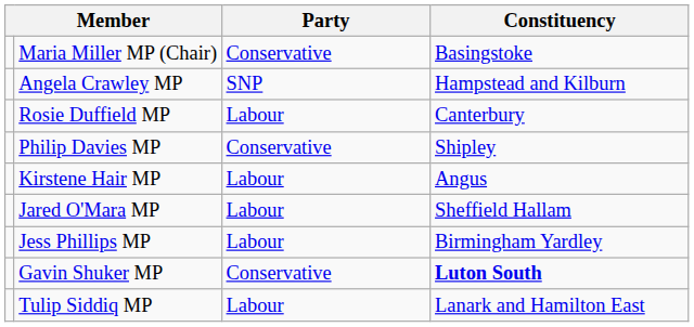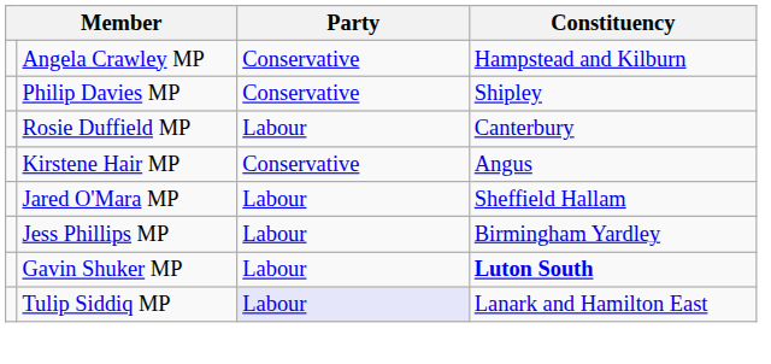- row: Maria Miller MP (Chair) | Conservative | Basingstoke
Angela Crawley MP | Party: SNP -> Conservative
rows swapped: Philip Davies MP <-> Rosie Duffield MP
Kirstene Hair MP | Party: Labour -> Conservative
Gavin Shuker MP | Party: Conservative -> Labour
Tulip Siddiq MP | Party: no background -> lavender background
